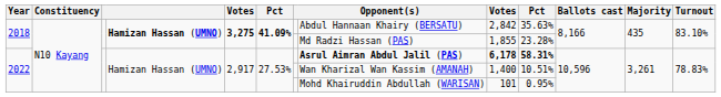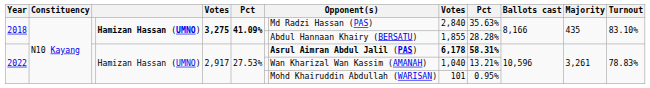row 2 | column 8: Abdul Hannaan Khairy (BERSATU) -> Md Radzi Hassan (PAS)
row 2 | column 9: 2,842 -> 2,840
row 3 | column 8: Md Radzi Hassan (PAS) -> Abdul Hannaan Khairy (BERSATU)
row 3 | column 10: 23.28% -> 28.28%
row 5 | column 9: 1,400 -> 1,040
row 5 | column 10: 10.51% -> 13.21%
